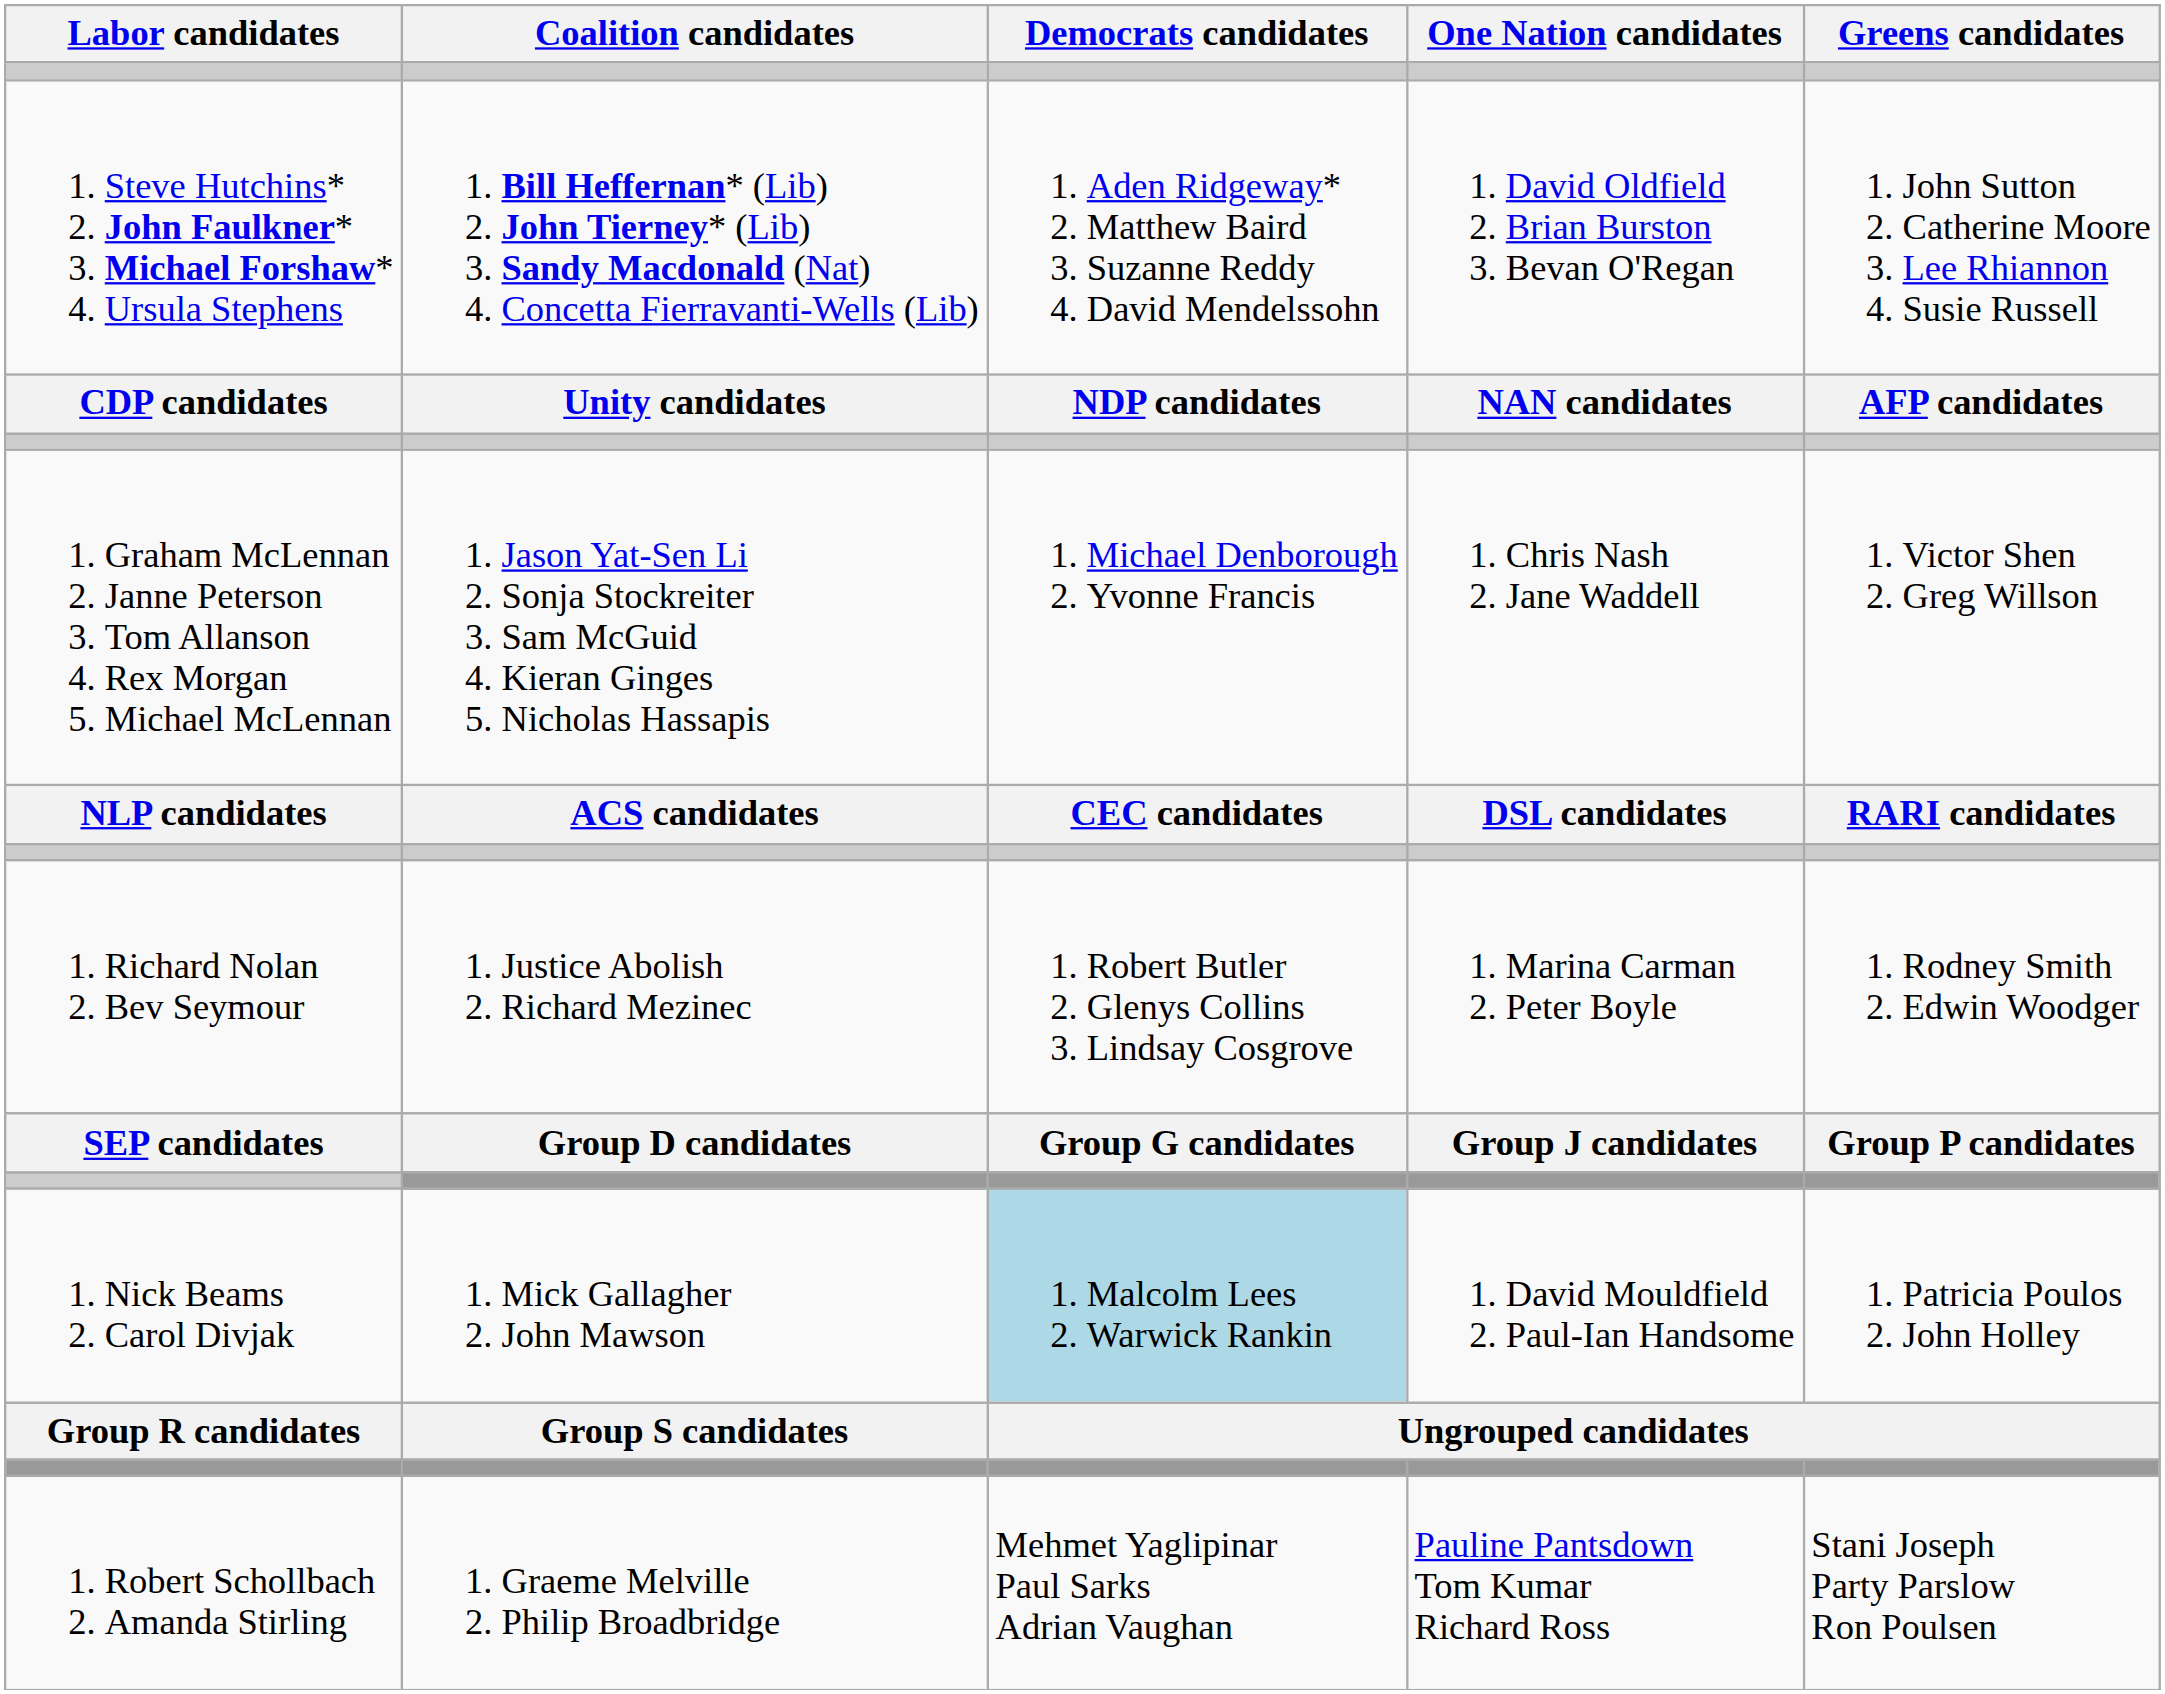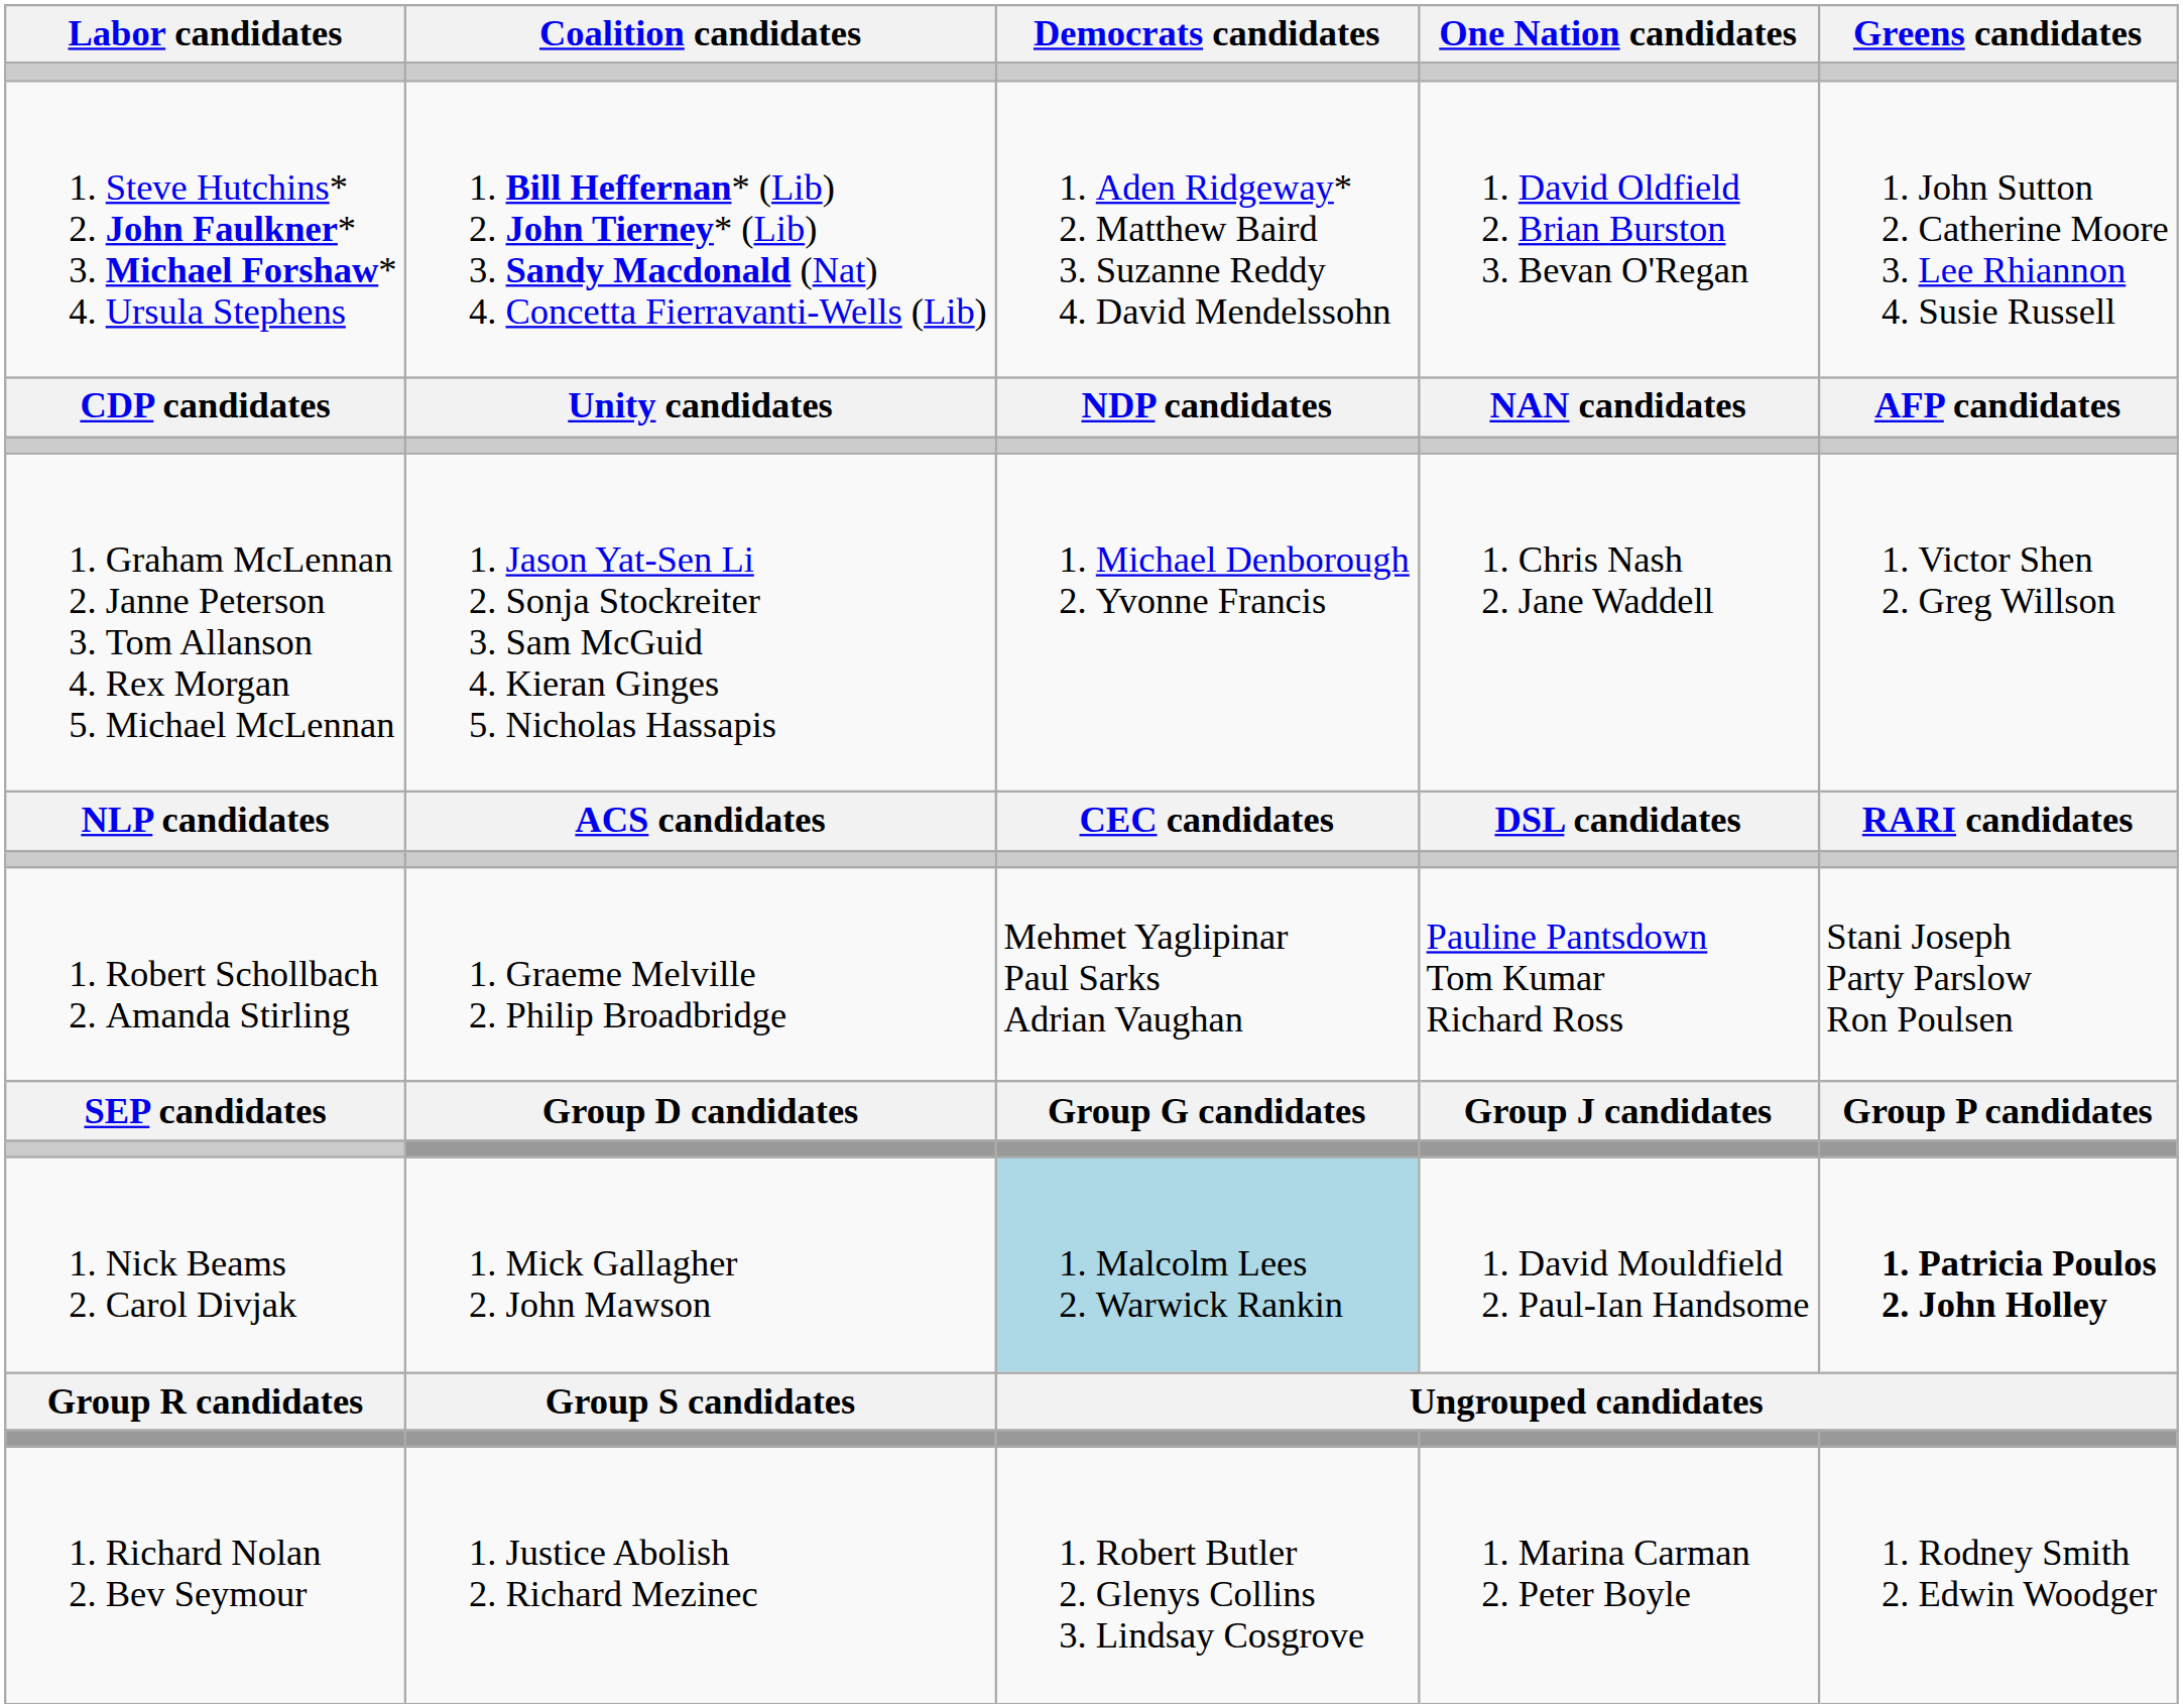rows swapped: Richard Nolan Bev Seymour <-> Robert Schollbach Amanda Stirling
Nick Beams Carol Divjak | Greens candidates: normal -> bold
